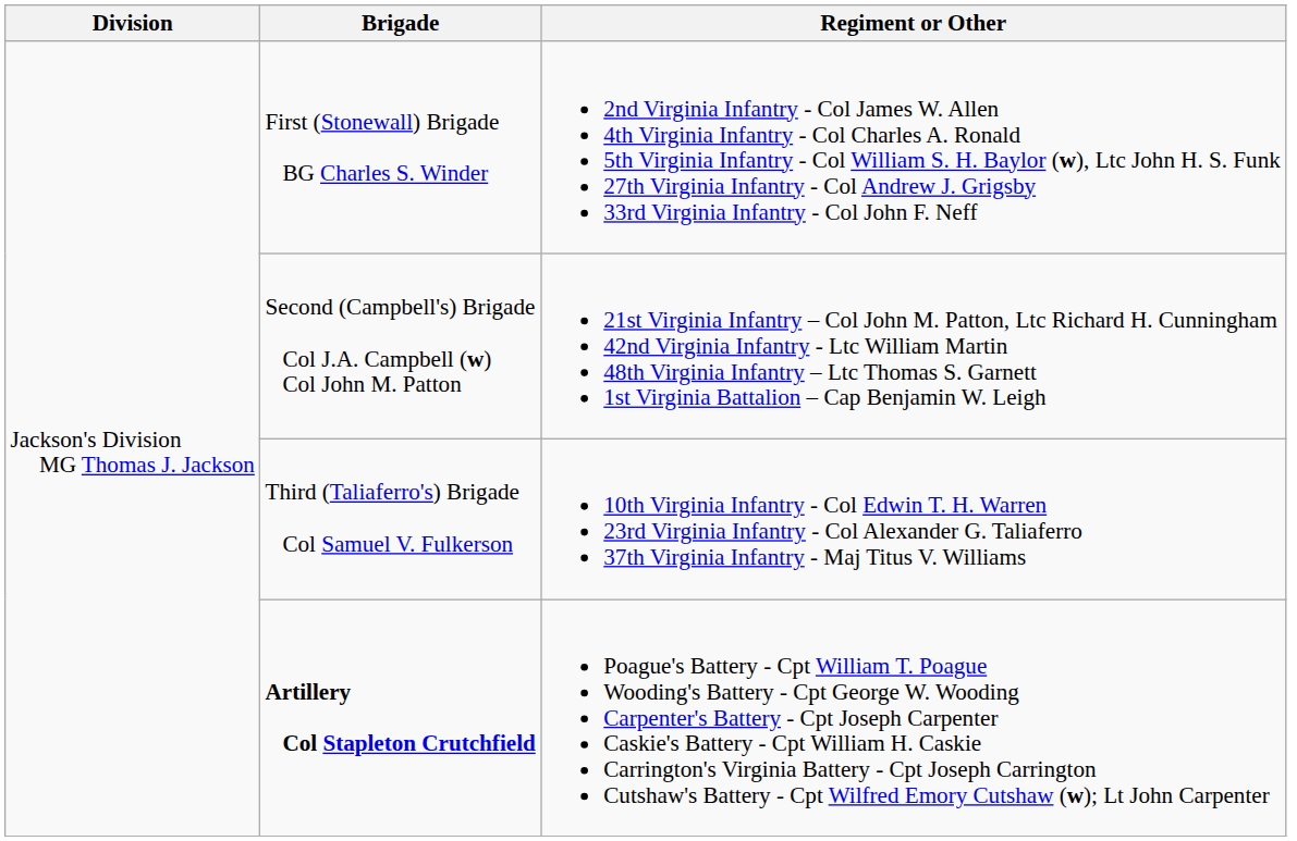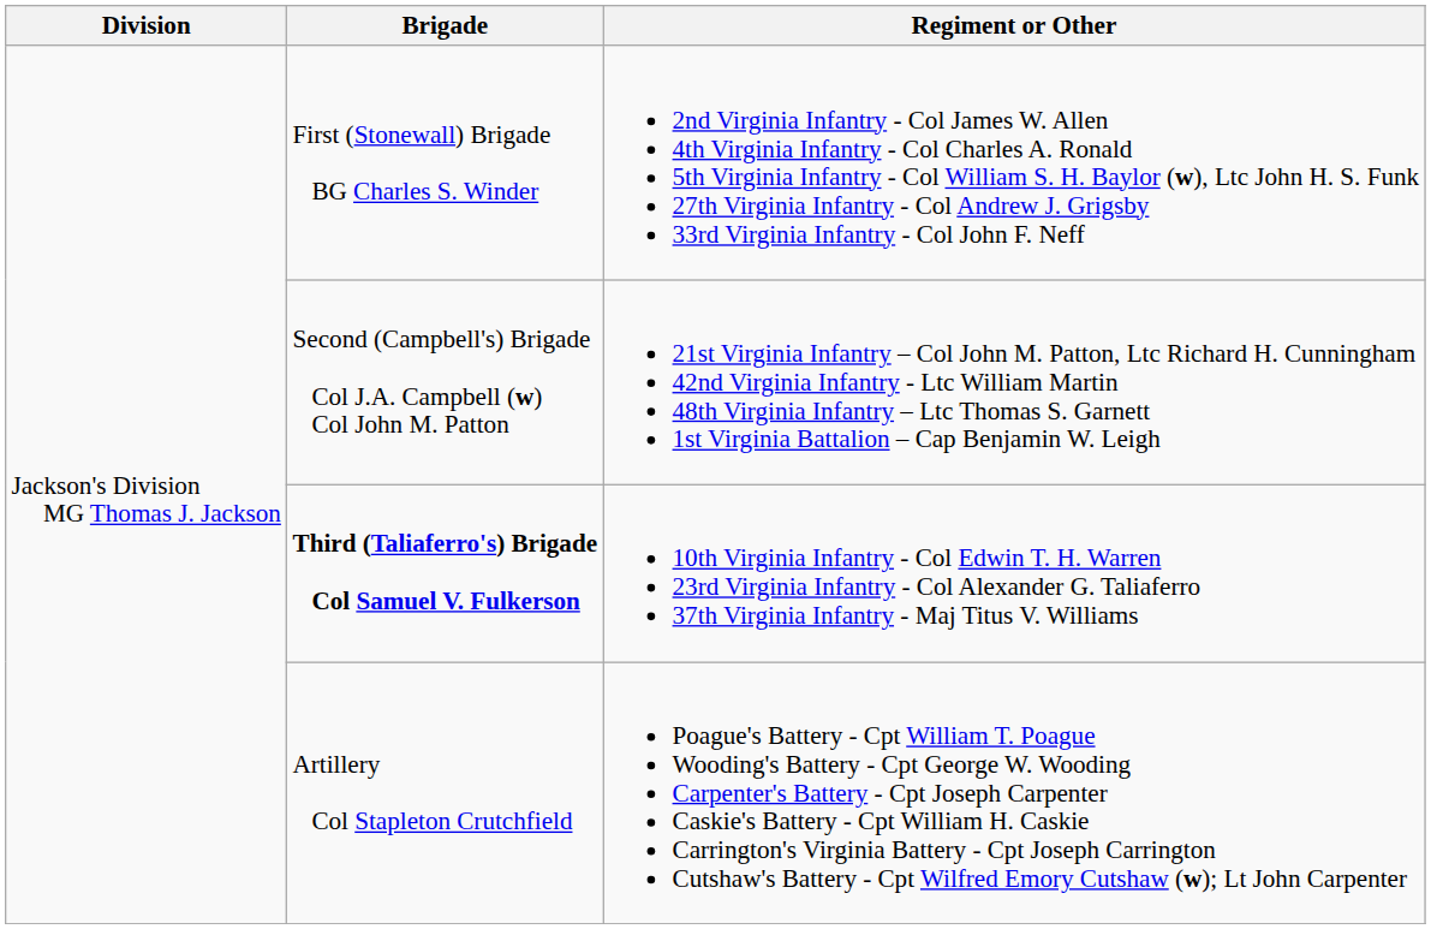Third (Taliaferro's) Brigade Col Samuel V. Fulkerson | Brigade: normal -> bold
Artillery Col Stapleton Crutchfield | Brigade: bold -> normal
